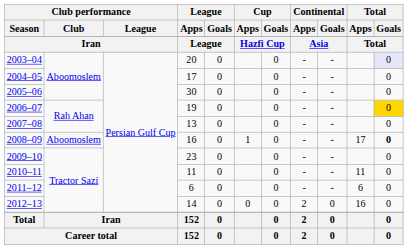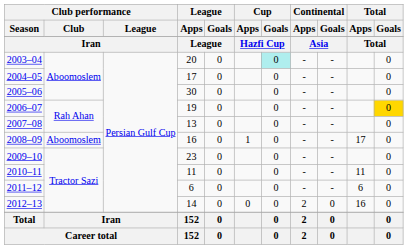2003–04 | Cup / Goals: no background -> paleturquoise background
2003–04 | Total / Goals: lavender background -> no background
2008–09 | Total / Goals: bold -> normal
